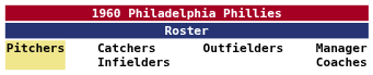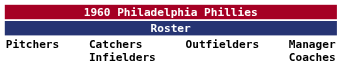Pitchers | column 1: khaki background -> no background
